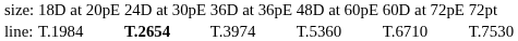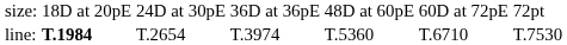line: | column 2: normal -> bold
line: | column 3: bold -> normal
